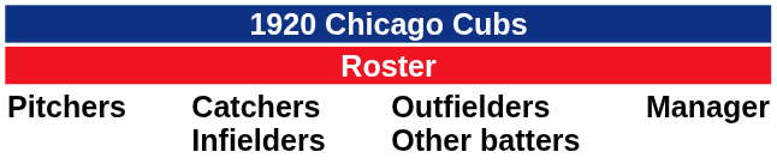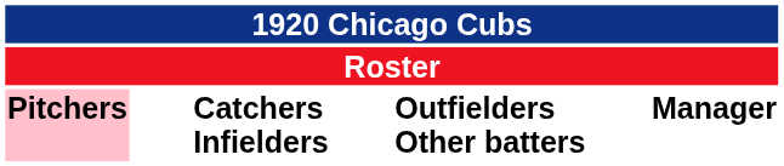Pitchers | column 1: no background -> pink background
